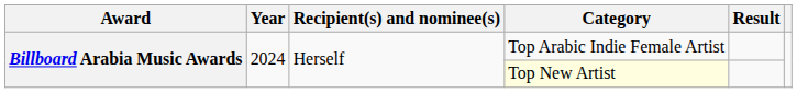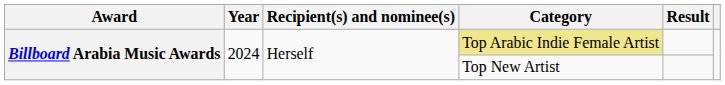Top Arabic Indie Female Artist | Category: no background -> khaki background
Top New Artist | Category: lightyellow background -> no background
